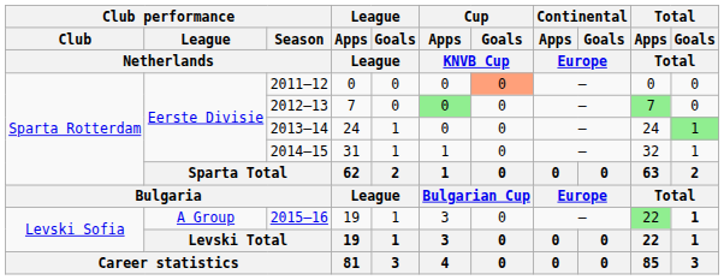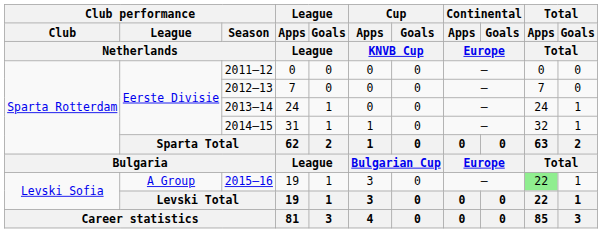2011–12 | Cup / Goals / KNVB Cup: lightsalmon background -> no background
2012–13 | Cup / Apps / KNVB Cup: lightgreen background -> no background
2012–13 | Total / Apps / Total: lightgreen background -> no background
2013–14 | Total / Goals / Total: lightgreen background -> no background
2015–16 | Total / Goals / Total: bold -> normal
